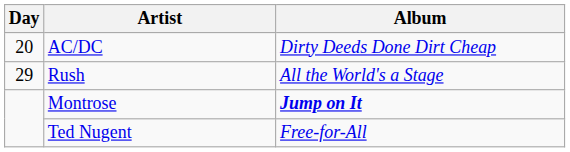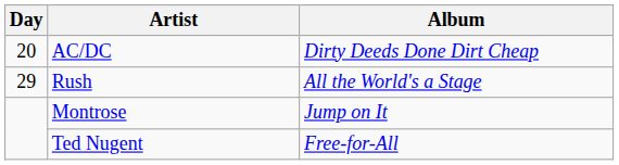Montrose | Album: bold -> normal
